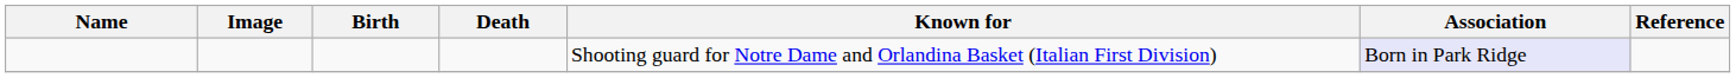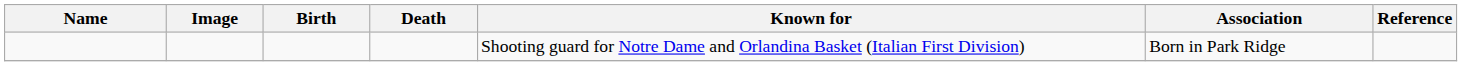row 2 | Association: lavender background -> no background
